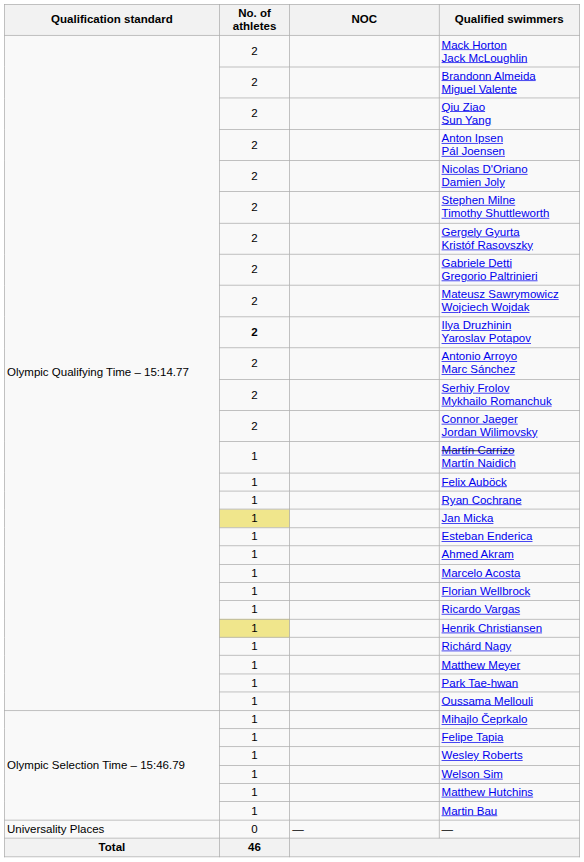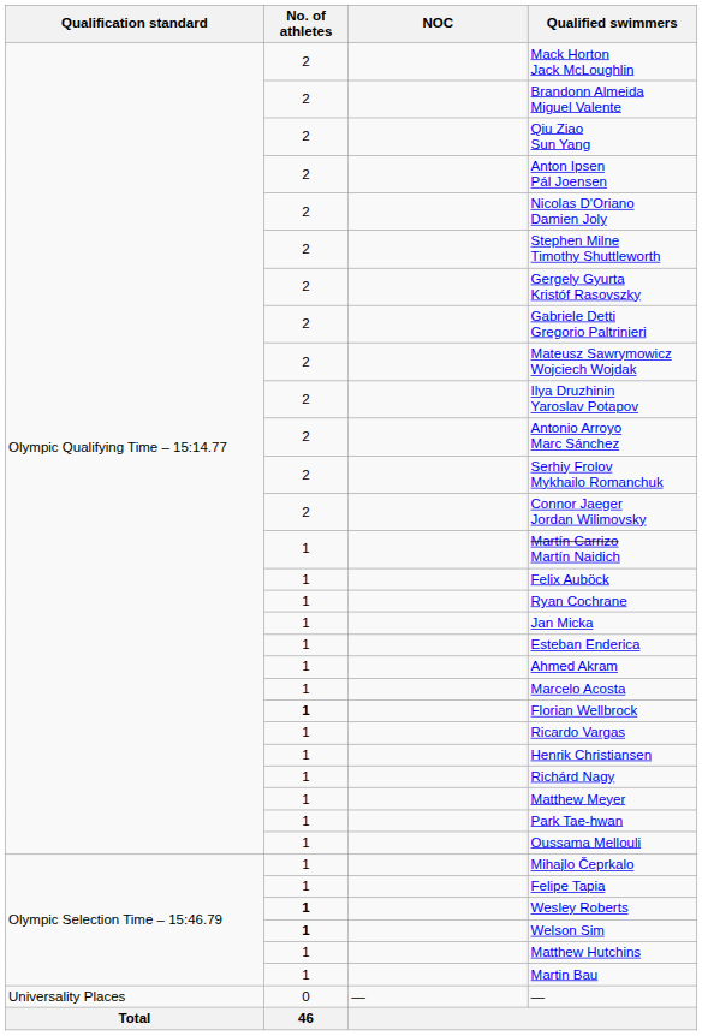Ilya Druzhinin Yaroslav Potapov | No. of athletes: bold -> normal
Jan Micka | No. of athletes: khaki background -> no background
Florian Wellbrock | No. of athletes: normal -> bold
Henrik Christiansen | No. of athletes: khaki background -> no background
Wesley Roberts | No. of athletes: normal -> bold
Welson Sim | No. of athletes: normal -> bold
